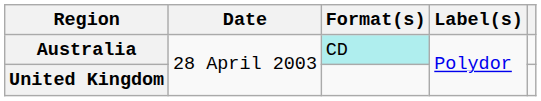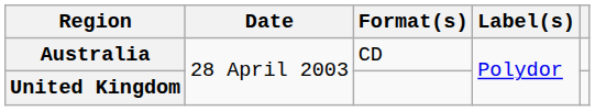Australia | Format(s): paleturquoise background -> no background
